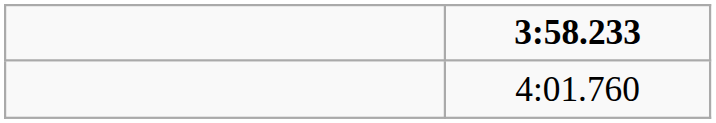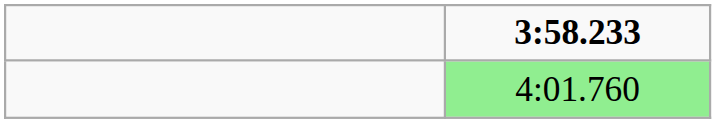row 2 | 3:58.233: no background -> lightgreen background
